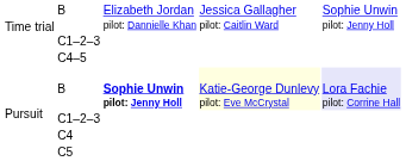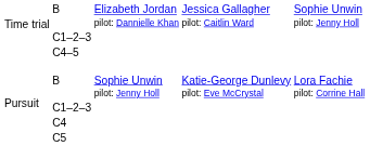Pursuit / B | column 3: bold -> normal
Pursuit / B | column 4: lightyellow background -> no background
Pursuit / B | column 5: lavender background -> no background
